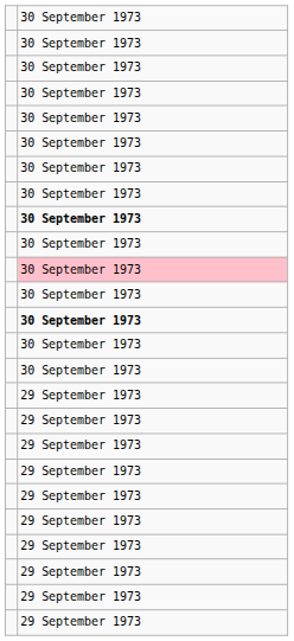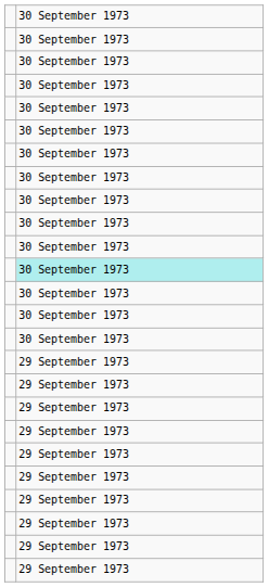row 9 | column 2: bold -> normal
row 11 | column 2: pink background -> no background
row 12 | column 2: no background -> paleturquoise background
row 13 | column 2: bold -> normal
